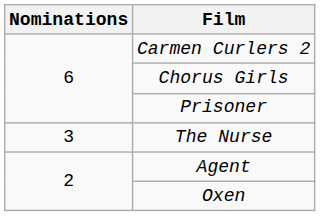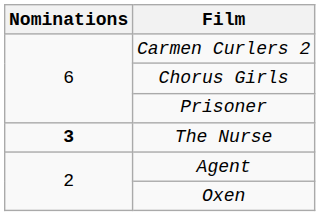The Nurse | Nominations: normal -> bold
